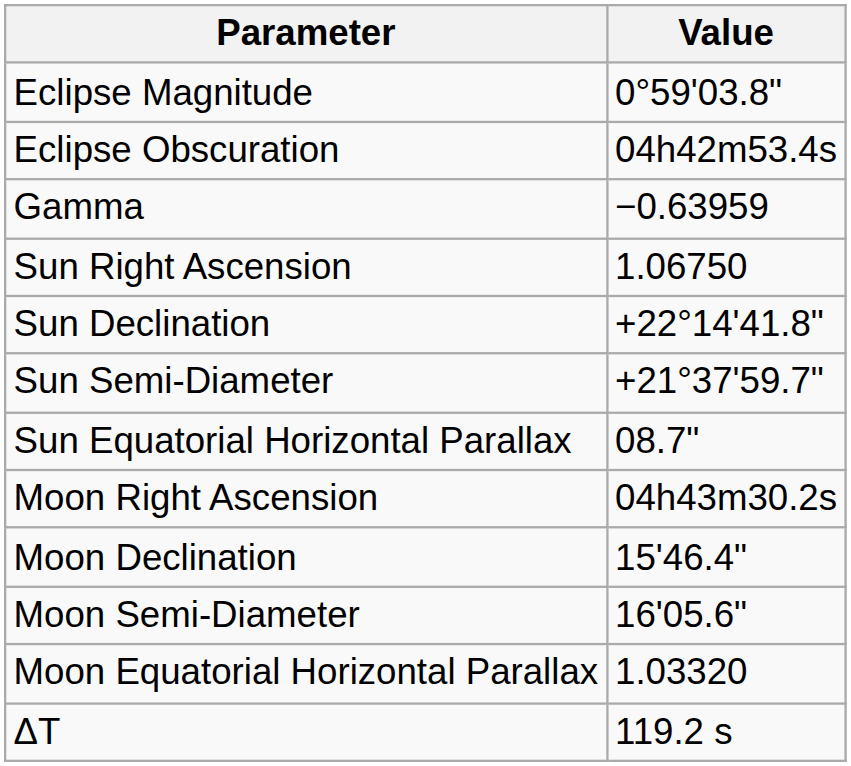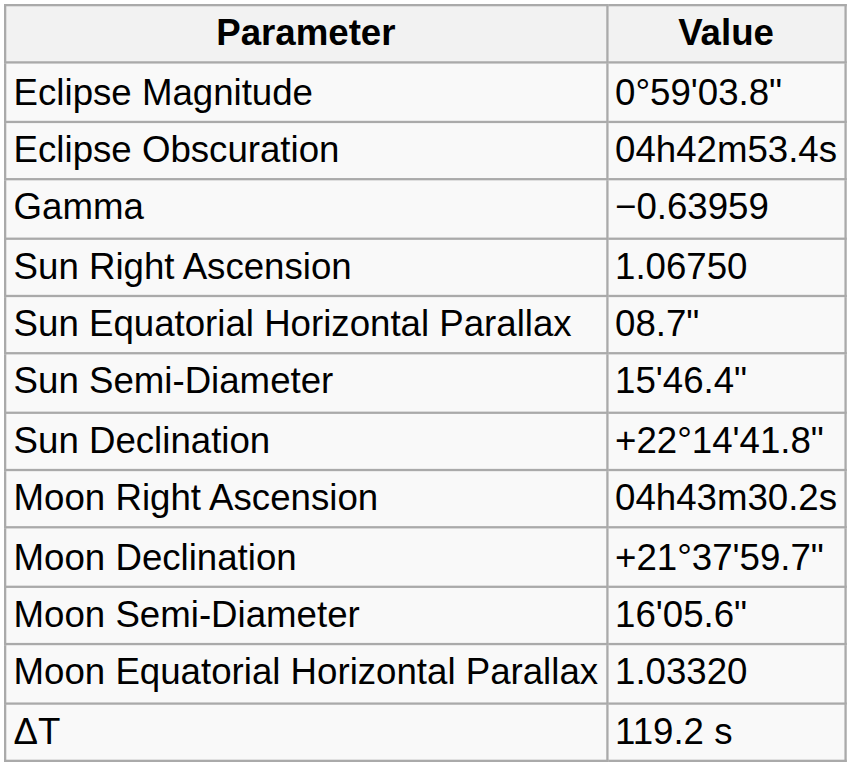rows swapped: Sun Declination <-> Sun Equatorial Horizontal Parallax
Sun Semi-Diameter | Value: +21°37'59.7" -> 15'46.4"
Moon Declination | Value: 15'46.4" -> +21°37'59.7"
